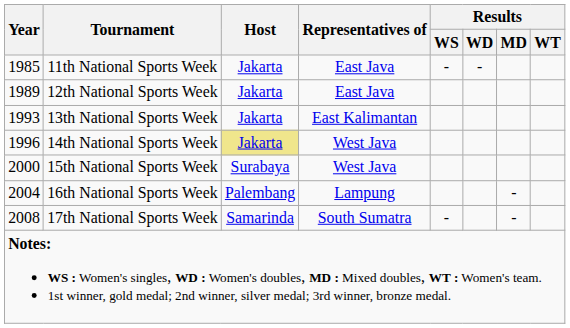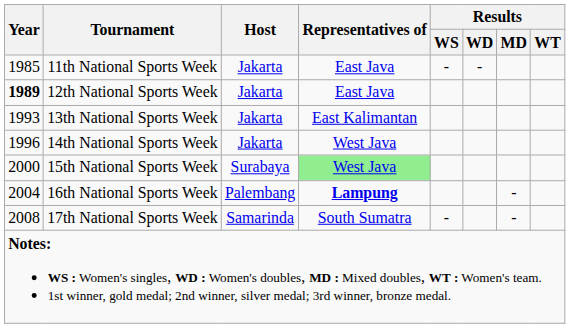12th National Sports Week | Year: normal -> bold
14th National Sports Week | Host: khaki background -> no background
15th National Sports Week | Representatives of: no background -> lightgreen background
16th National Sports Week | Representatives of: normal -> bold
